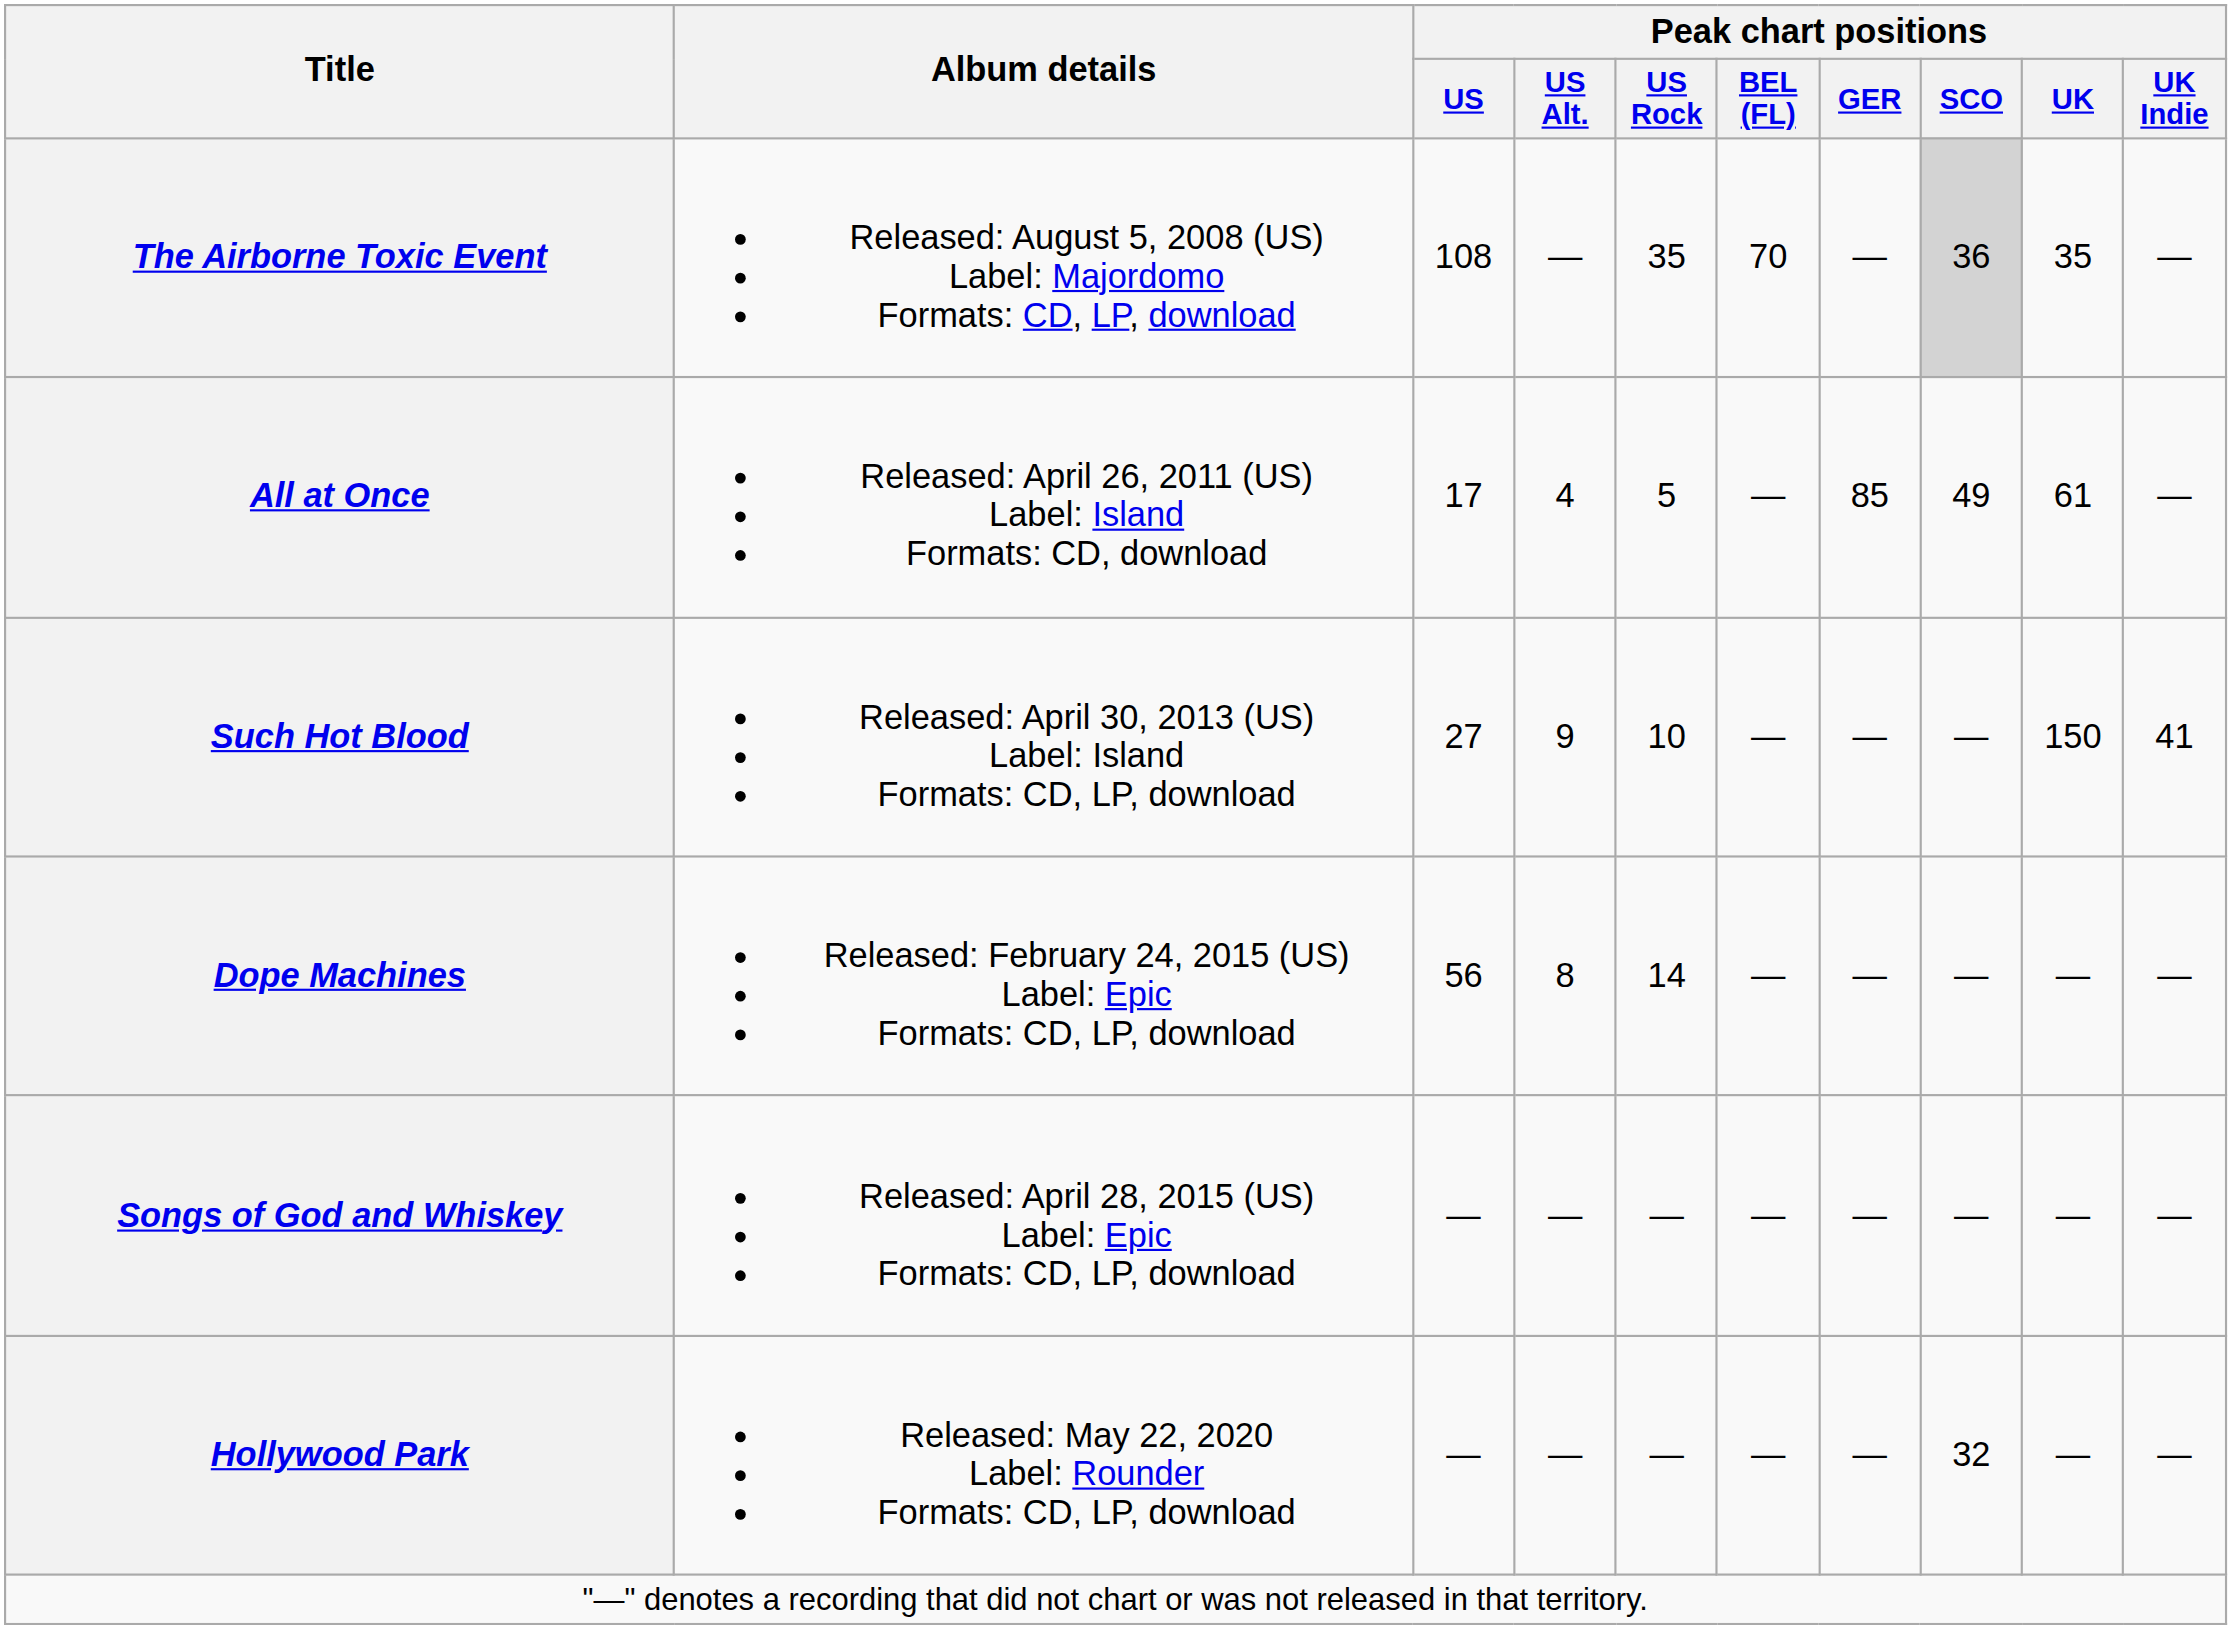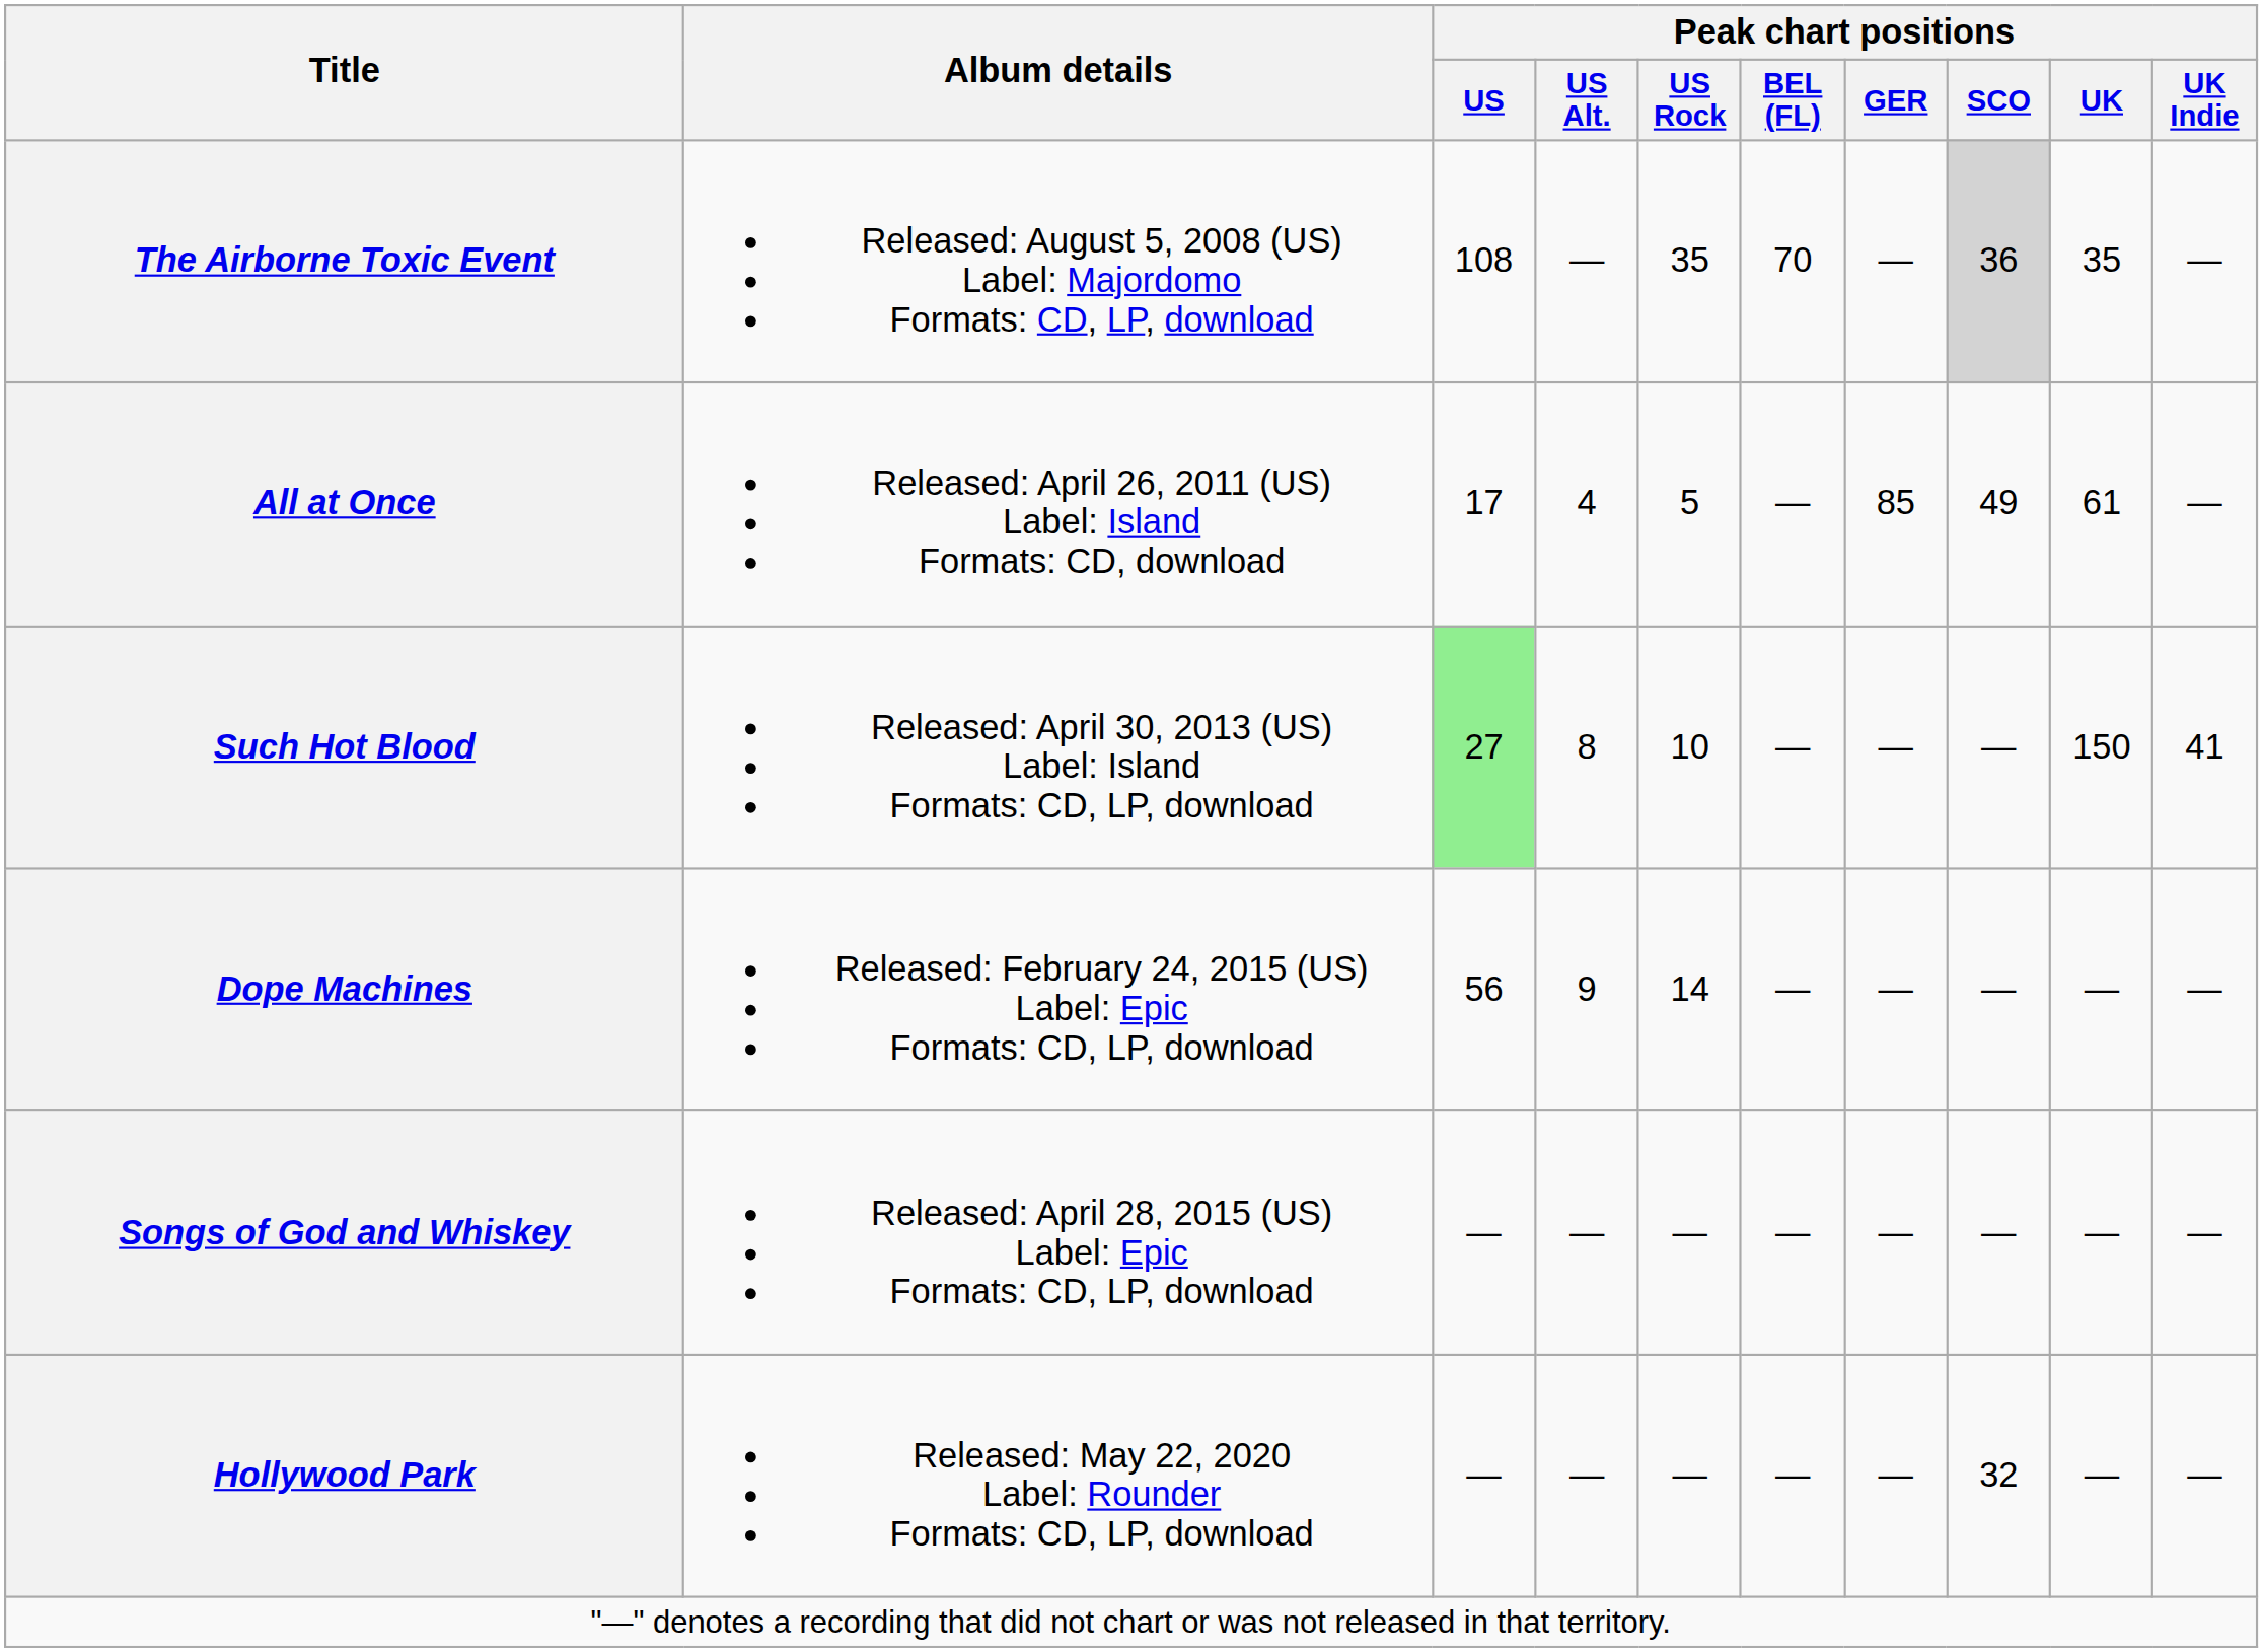Such Hot Blood | Peak chart positions / US: no background -> lightgreen background
Such Hot Blood | Peak chart positions / US Alt.: 9 -> 8
Dope Machines | Peak chart positions / US Alt.: 8 -> 9
